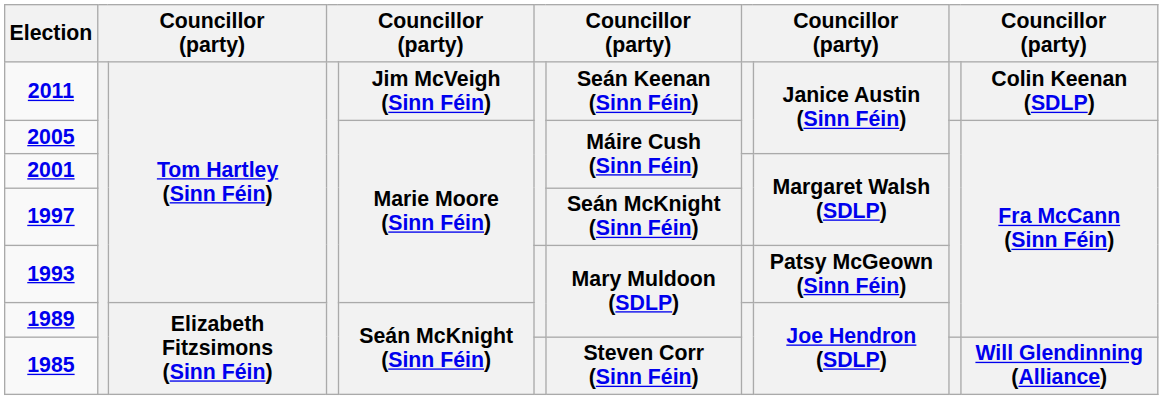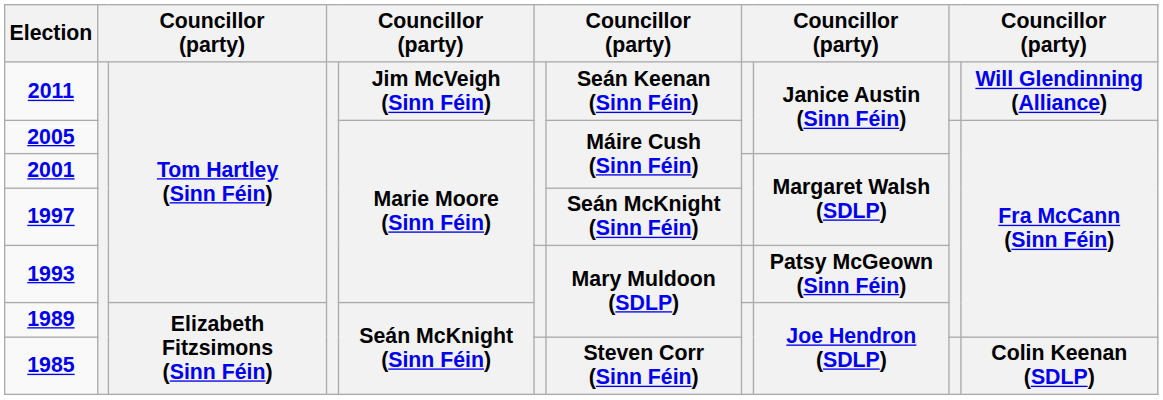2011 | column 11: Colin Keenan (SDLP) -> Will Glendinning (Alliance)
1985 | column 11: Will Glendinning (Alliance) -> Colin Keenan (SDLP)
